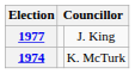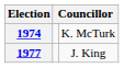rows swapped: 1974 <-> 1977
